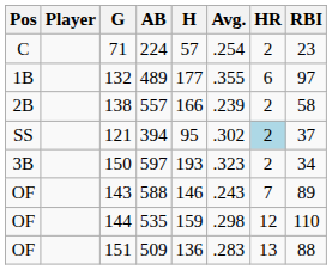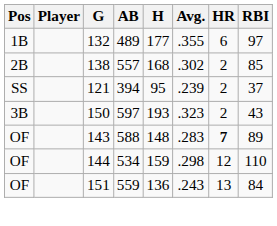- row: C | 71 | 224 | 57 | .254 | 2 | 23
138 | H: 166 -> 168
138 | Avg.: .239 -> .302
138 | RBI: 58 -> 85
121 | Avg.: .302 -> .239
121 | HR: lightblue background -> no background
150 | RBI: 34 -> 43
143 | H: 146 -> 148
143 | Avg.: .243 -> .283
143 | HR: normal -> bold
144 | AB: 535 -> 534
151 | AB: 509 -> 559
151 | Avg.: .283 -> .243
151 | RBI: 88 -> 84
